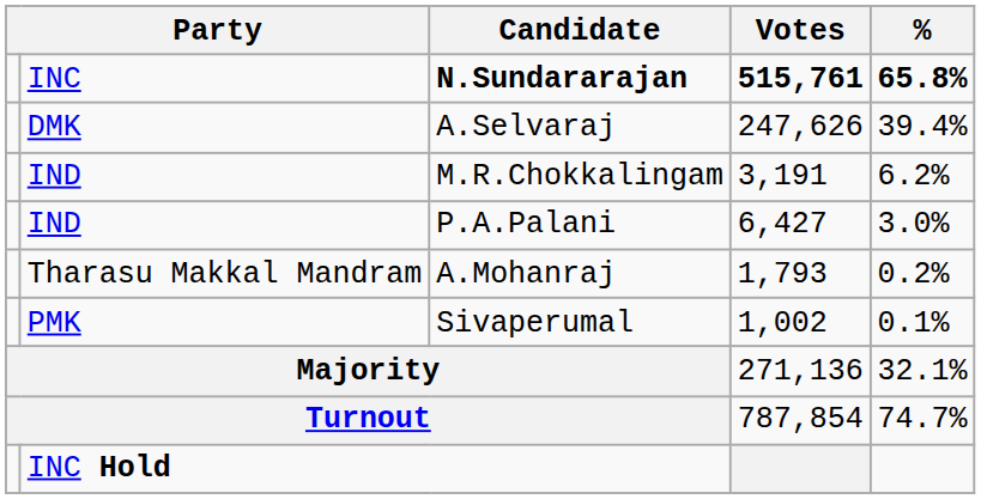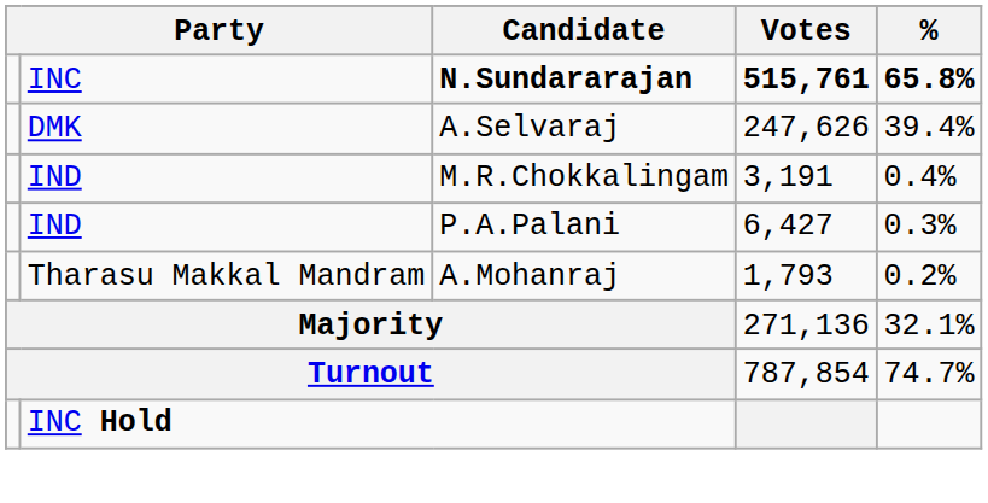M.R.Chokkalingam | %: 6.2% -> 0.4%
P.A.Palani | %: 3.0% -> 0.3%
- row: PMK | Sivaperumal | 1,002 | 0.1%
